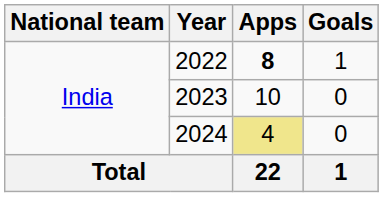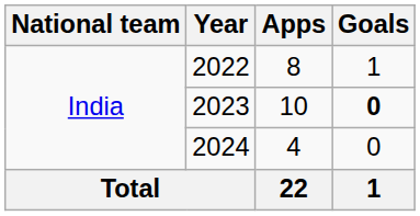2022 | Apps: bold -> normal
2023 | Goals: normal -> bold
2024 | Apps: khaki background -> no background
